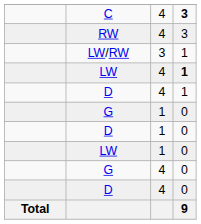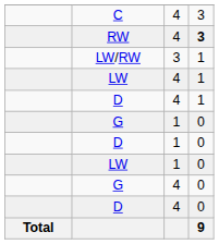C | column 4: bold -> normal
RW | column 4: normal -> bold
LW / 4 | column 4: bold -> normal
